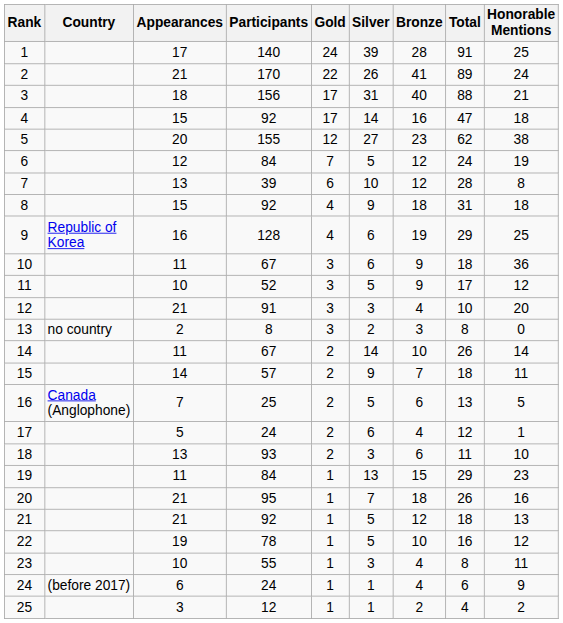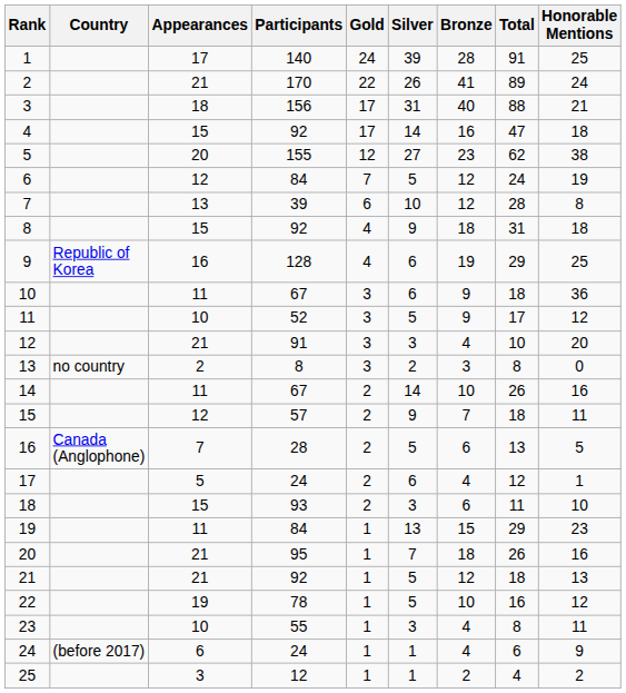row 15 | Honorable Mentions: 14 -> 16
row 16 | Appearances: 14 -> 12
row 17 | Participants: 25 -> 28
row 19 | Appearances: 13 -> 15
